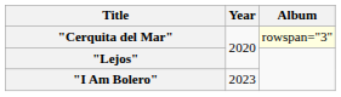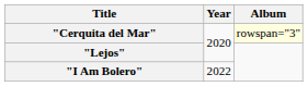"I Am Bolero" | Year: 2023 -> 2022
